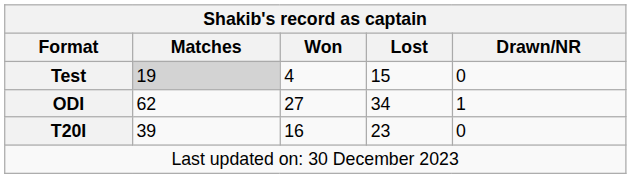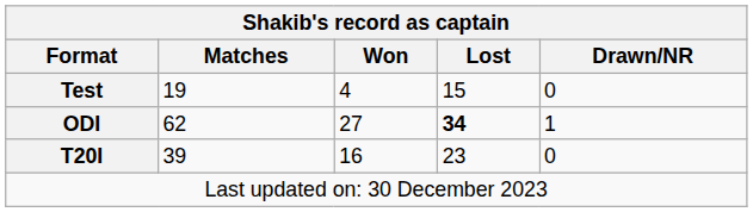Test | Matches: lightgrey background -> no background
ODI | Lost: normal -> bold
